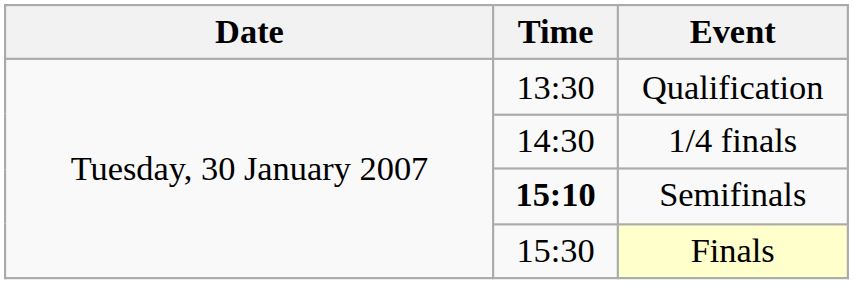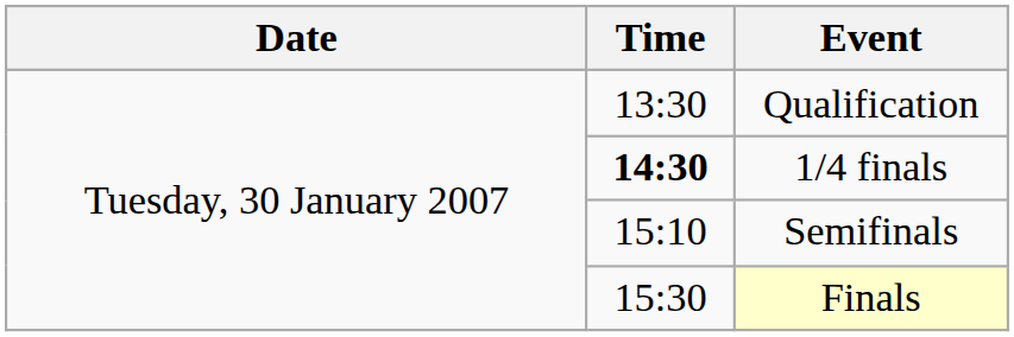1/4 finals | Time: normal -> bold
Semifinals | Time: bold -> normal
